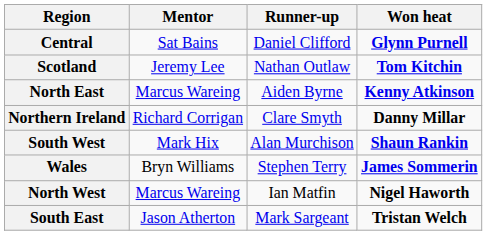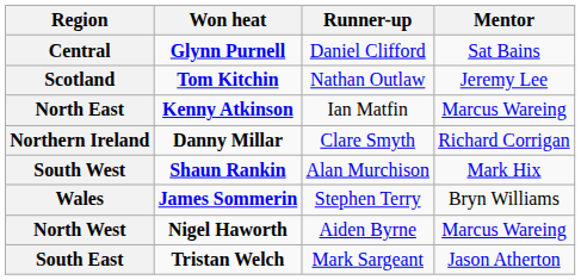columns swapped: Won heat <-> Mentor
North East | Runner-up: Aiden Byrne -> Ian Matfin
North West | Runner-up: Ian Matfin -> Aiden Byrne
